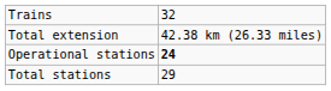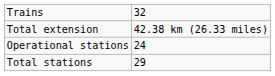Operational stations | column 2: bold -> normal
